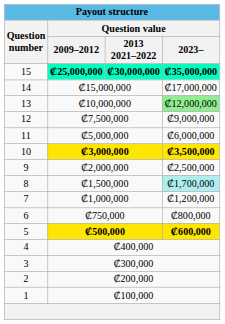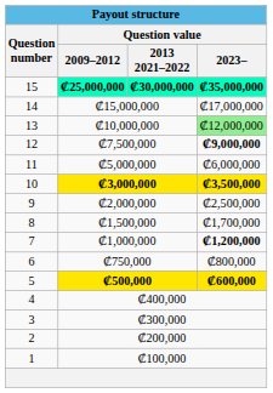12 | Question value / 2023–: normal -> bold
8 | Question value / 2023–: paleturquoise background -> no background
7 | Question value / 2023–: normal -> bold
